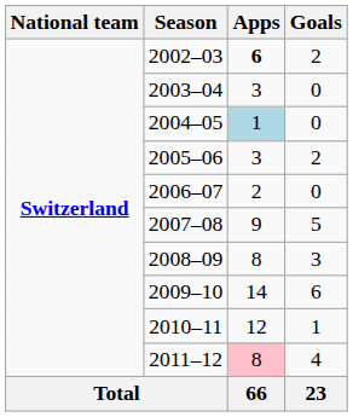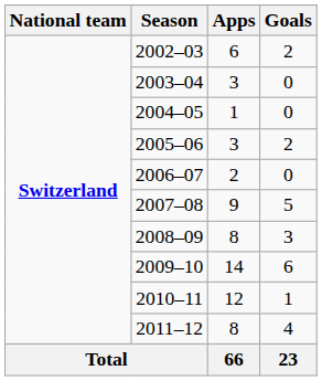2002–03 | Apps: bold -> normal
2004–05 | Apps: lightblue background -> no background
2011–12 | Apps: pink background -> no background
